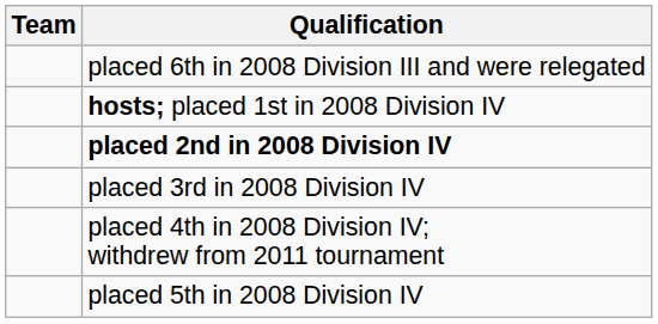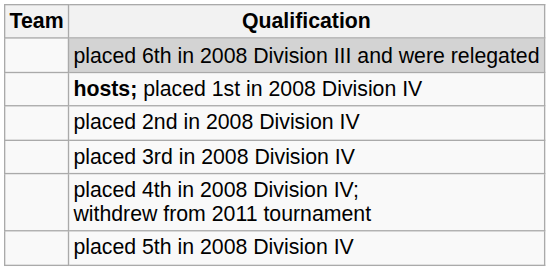placed 6th in 2008 Division III and were relegated | Qualification: no background -> lightgrey background
placed 2nd in 2008 Division IV | Qualification: bold -> normal
